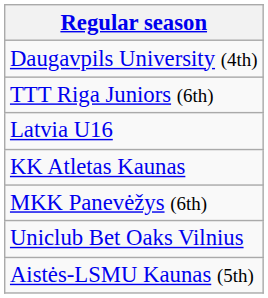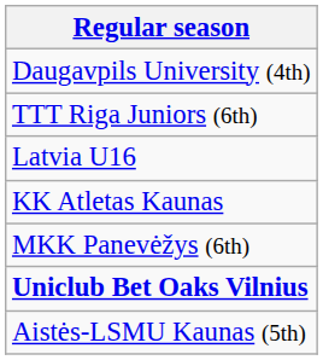row 7 | column 1: normal -> bold
